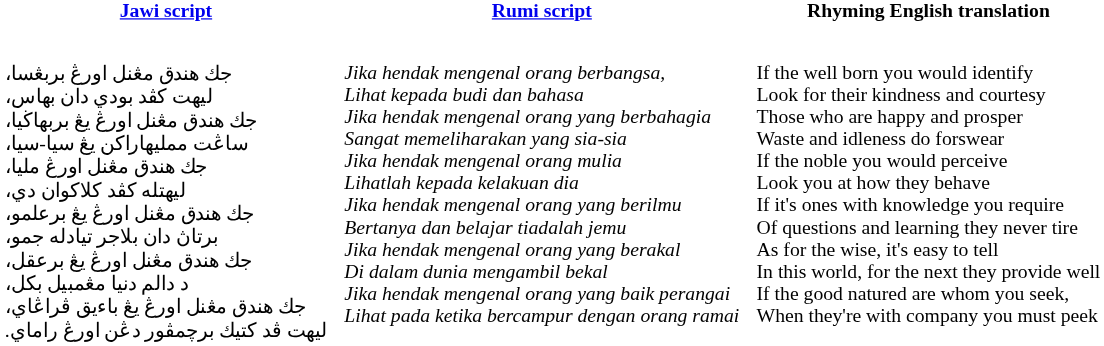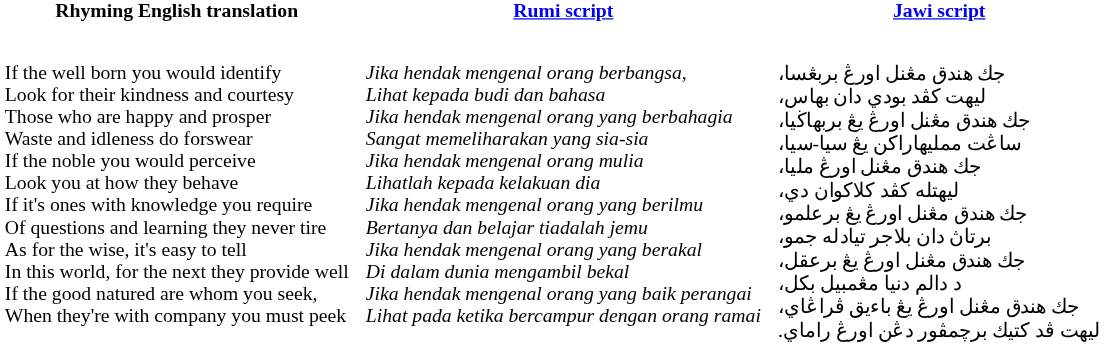columns swapped: Jawi script <-> Rhyming English translation
